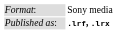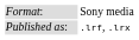Published as: | column 2: bold -> normal
